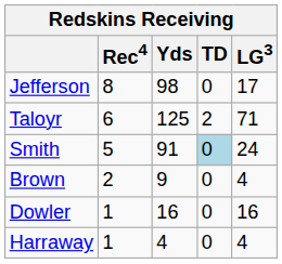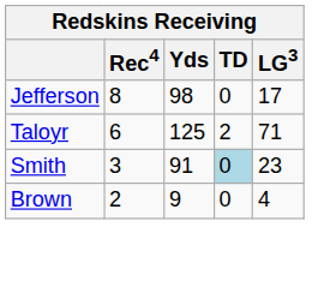Smith | Rec4: 5 -> 3
Smith | LG3: 24 -> 23
- row: Dowler | 1 | 16 | 0 | 16
- row: Harraway | 1 | 4 | 0 | 4
